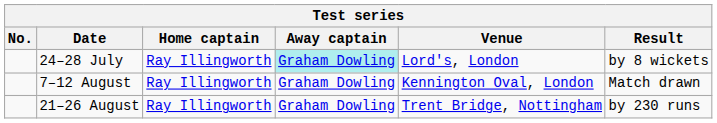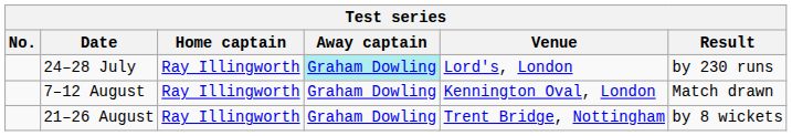24–28 July | Result: by 8 wickets -> by 230 runs
21–26 August | Result: by 230 runs -> by 8 wickets
